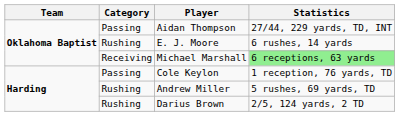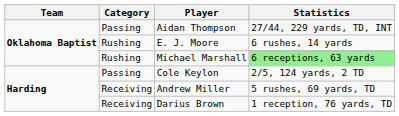Michael Marshall | Category: Receiving -> Rushing
Cole Keylon | Statistics: 1 reception, 76 yards, TD -> 2/5, 124 yards, 2 TD
Andrew Miller | Category: Rushing -> Receiving
Darius Brown | Category: Rushing -> Receiving
Darius Brown | Statistics: 2/5, 124 yards, 2 TD -> 1 reception, 76 yards, TD
